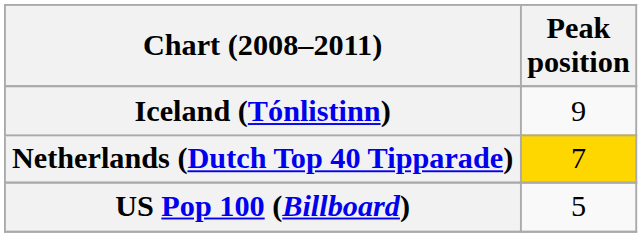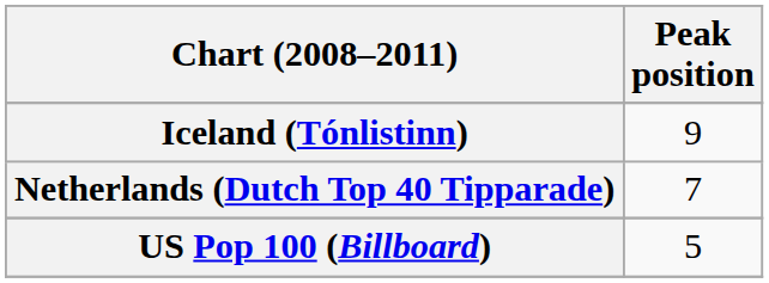Netherlands (Dutch Top 40 Tipparade) | Peak position: gold background -> no background
